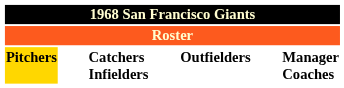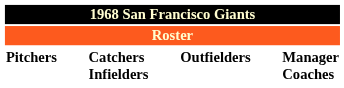Pitchers | column 1: gold background -> no background
